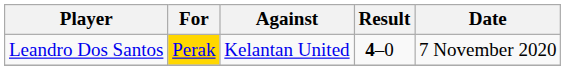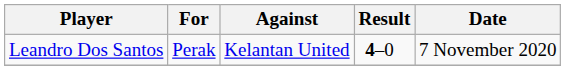Leandro Dos Santos | For: gold background -> no background
